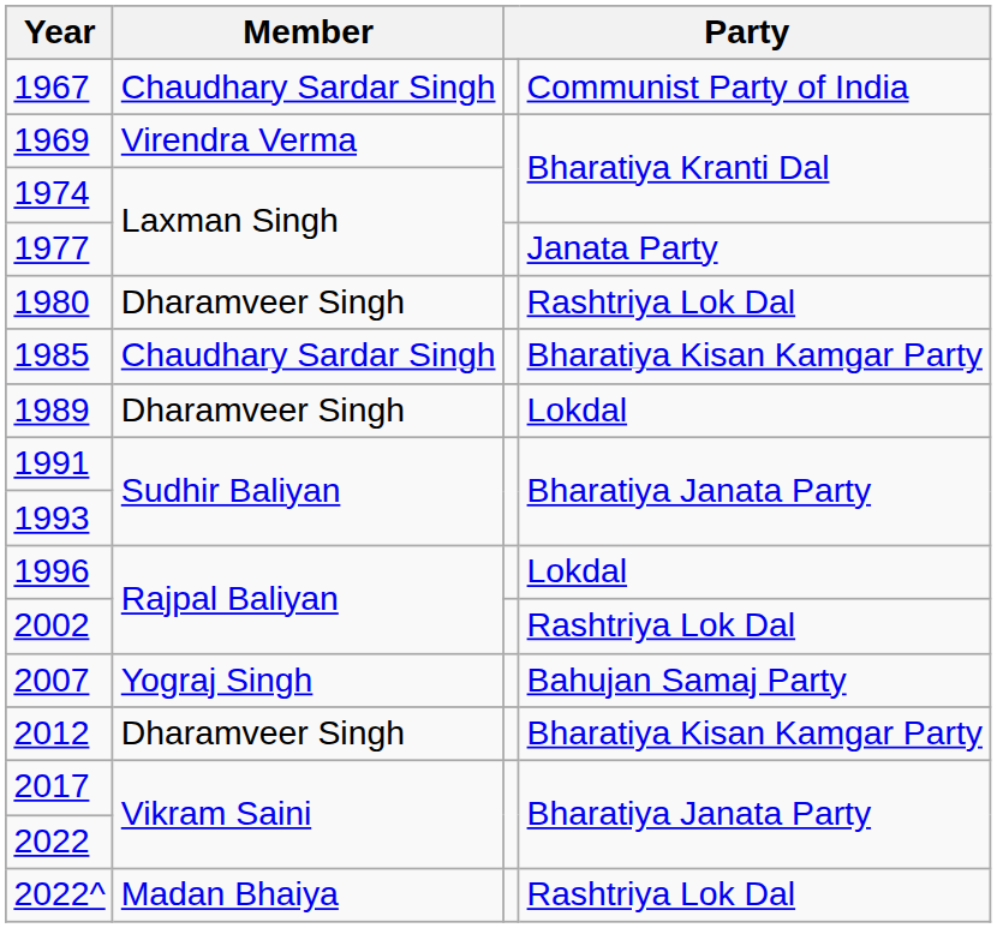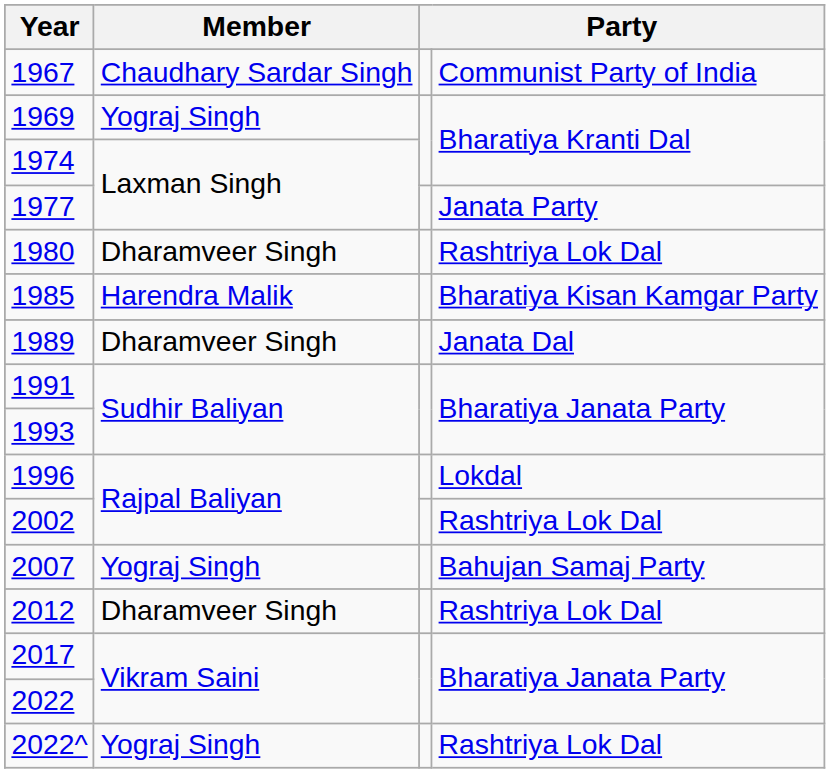1969 | Member: Virendra Verma -> Yograj Singh
1985 | Member: Chaudhary Sardar Singh -> Harendra Malik
1989 | column 4: Lokdal -> Janata Dal
2012 | column 4: Bharatiya Kisan Kamgar Party -> Rashtriya Lok Dal
2022^ | Member: Madan Bhaiya -> Yograj Singh
